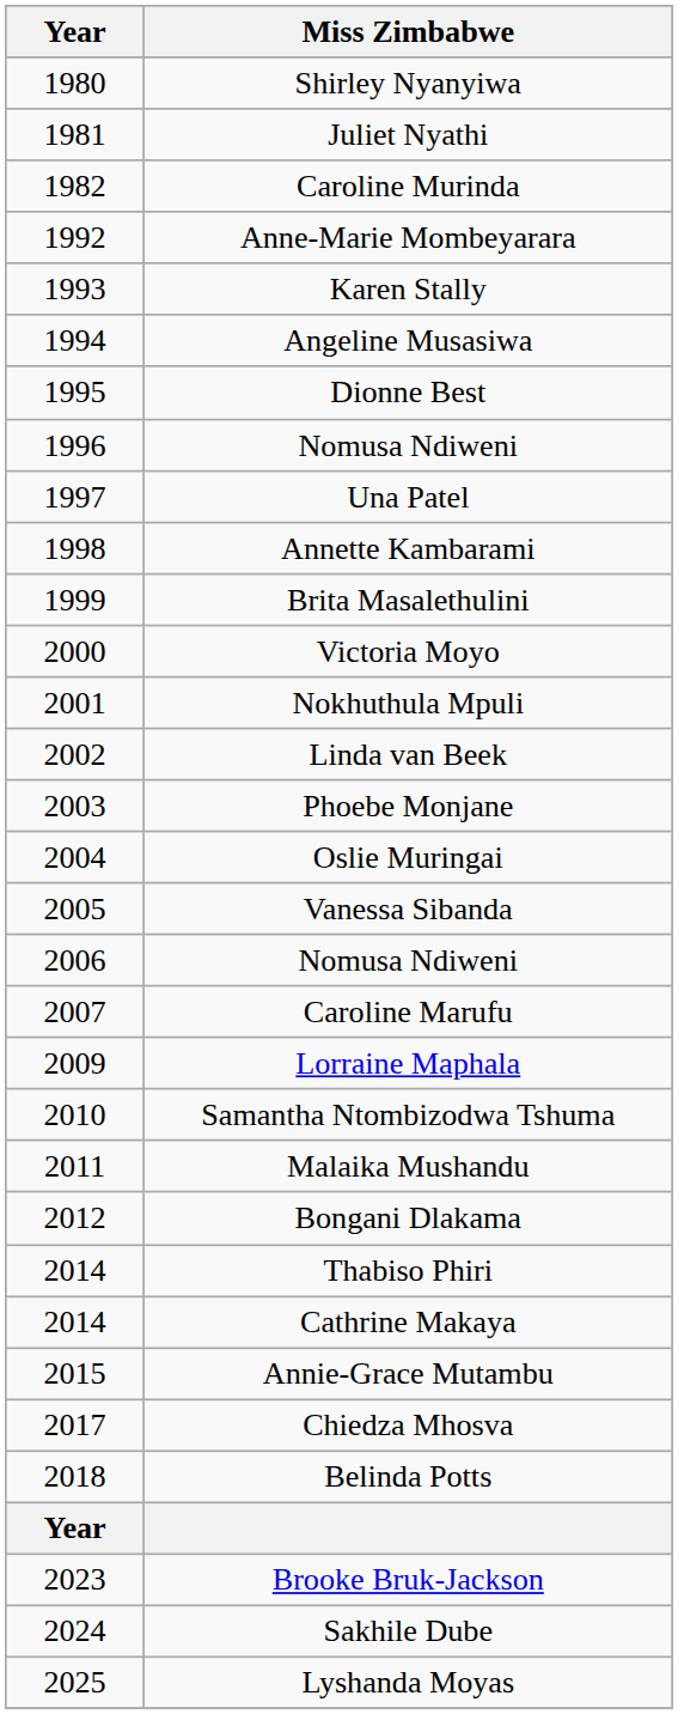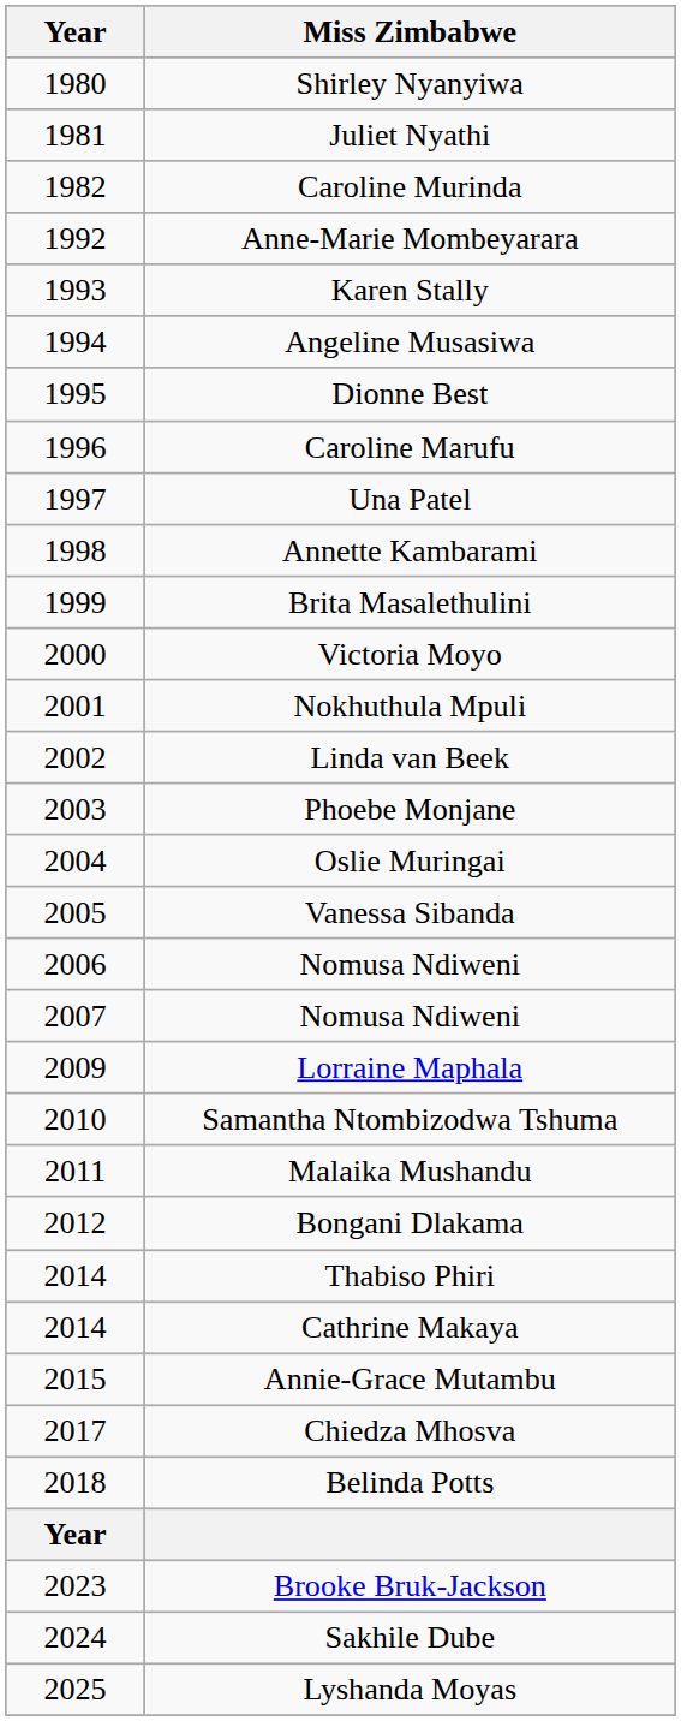row 9 | Miss Zimbabwe: Nomusa Ndiweni -> Caroline Marufu
row 20 | Miss Zimbabwe: Caroline Marufu -> Nomusa Ndiweni
